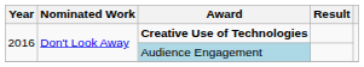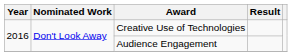Creative Use of Technologies | Award: bold -> normal
Audience Engagement | Award: lightblue background -> no background
